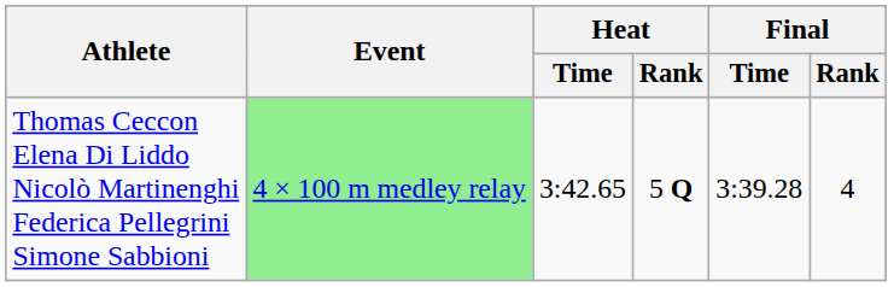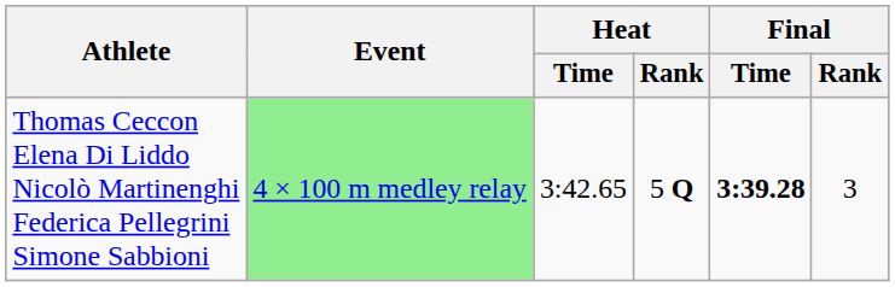row 3 | Final / Time: normal -> bold
row 3 | Final / Rank: 4 -> 3
